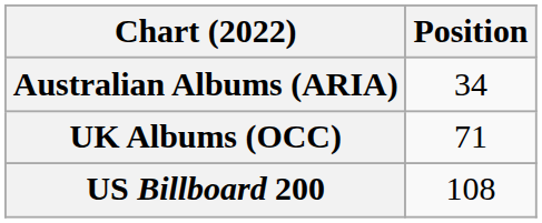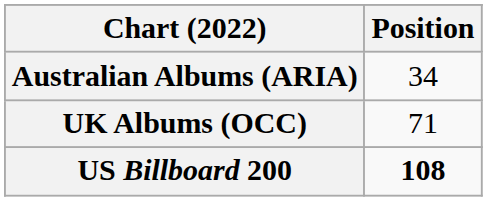US Billboard 200 | Position: normal -> bold
